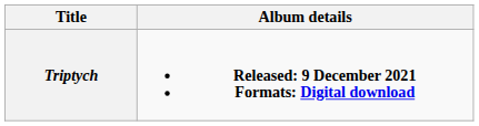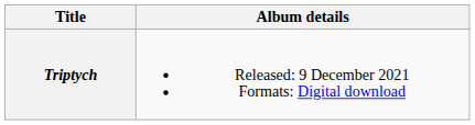Triptych | Album details: bold -> normal
